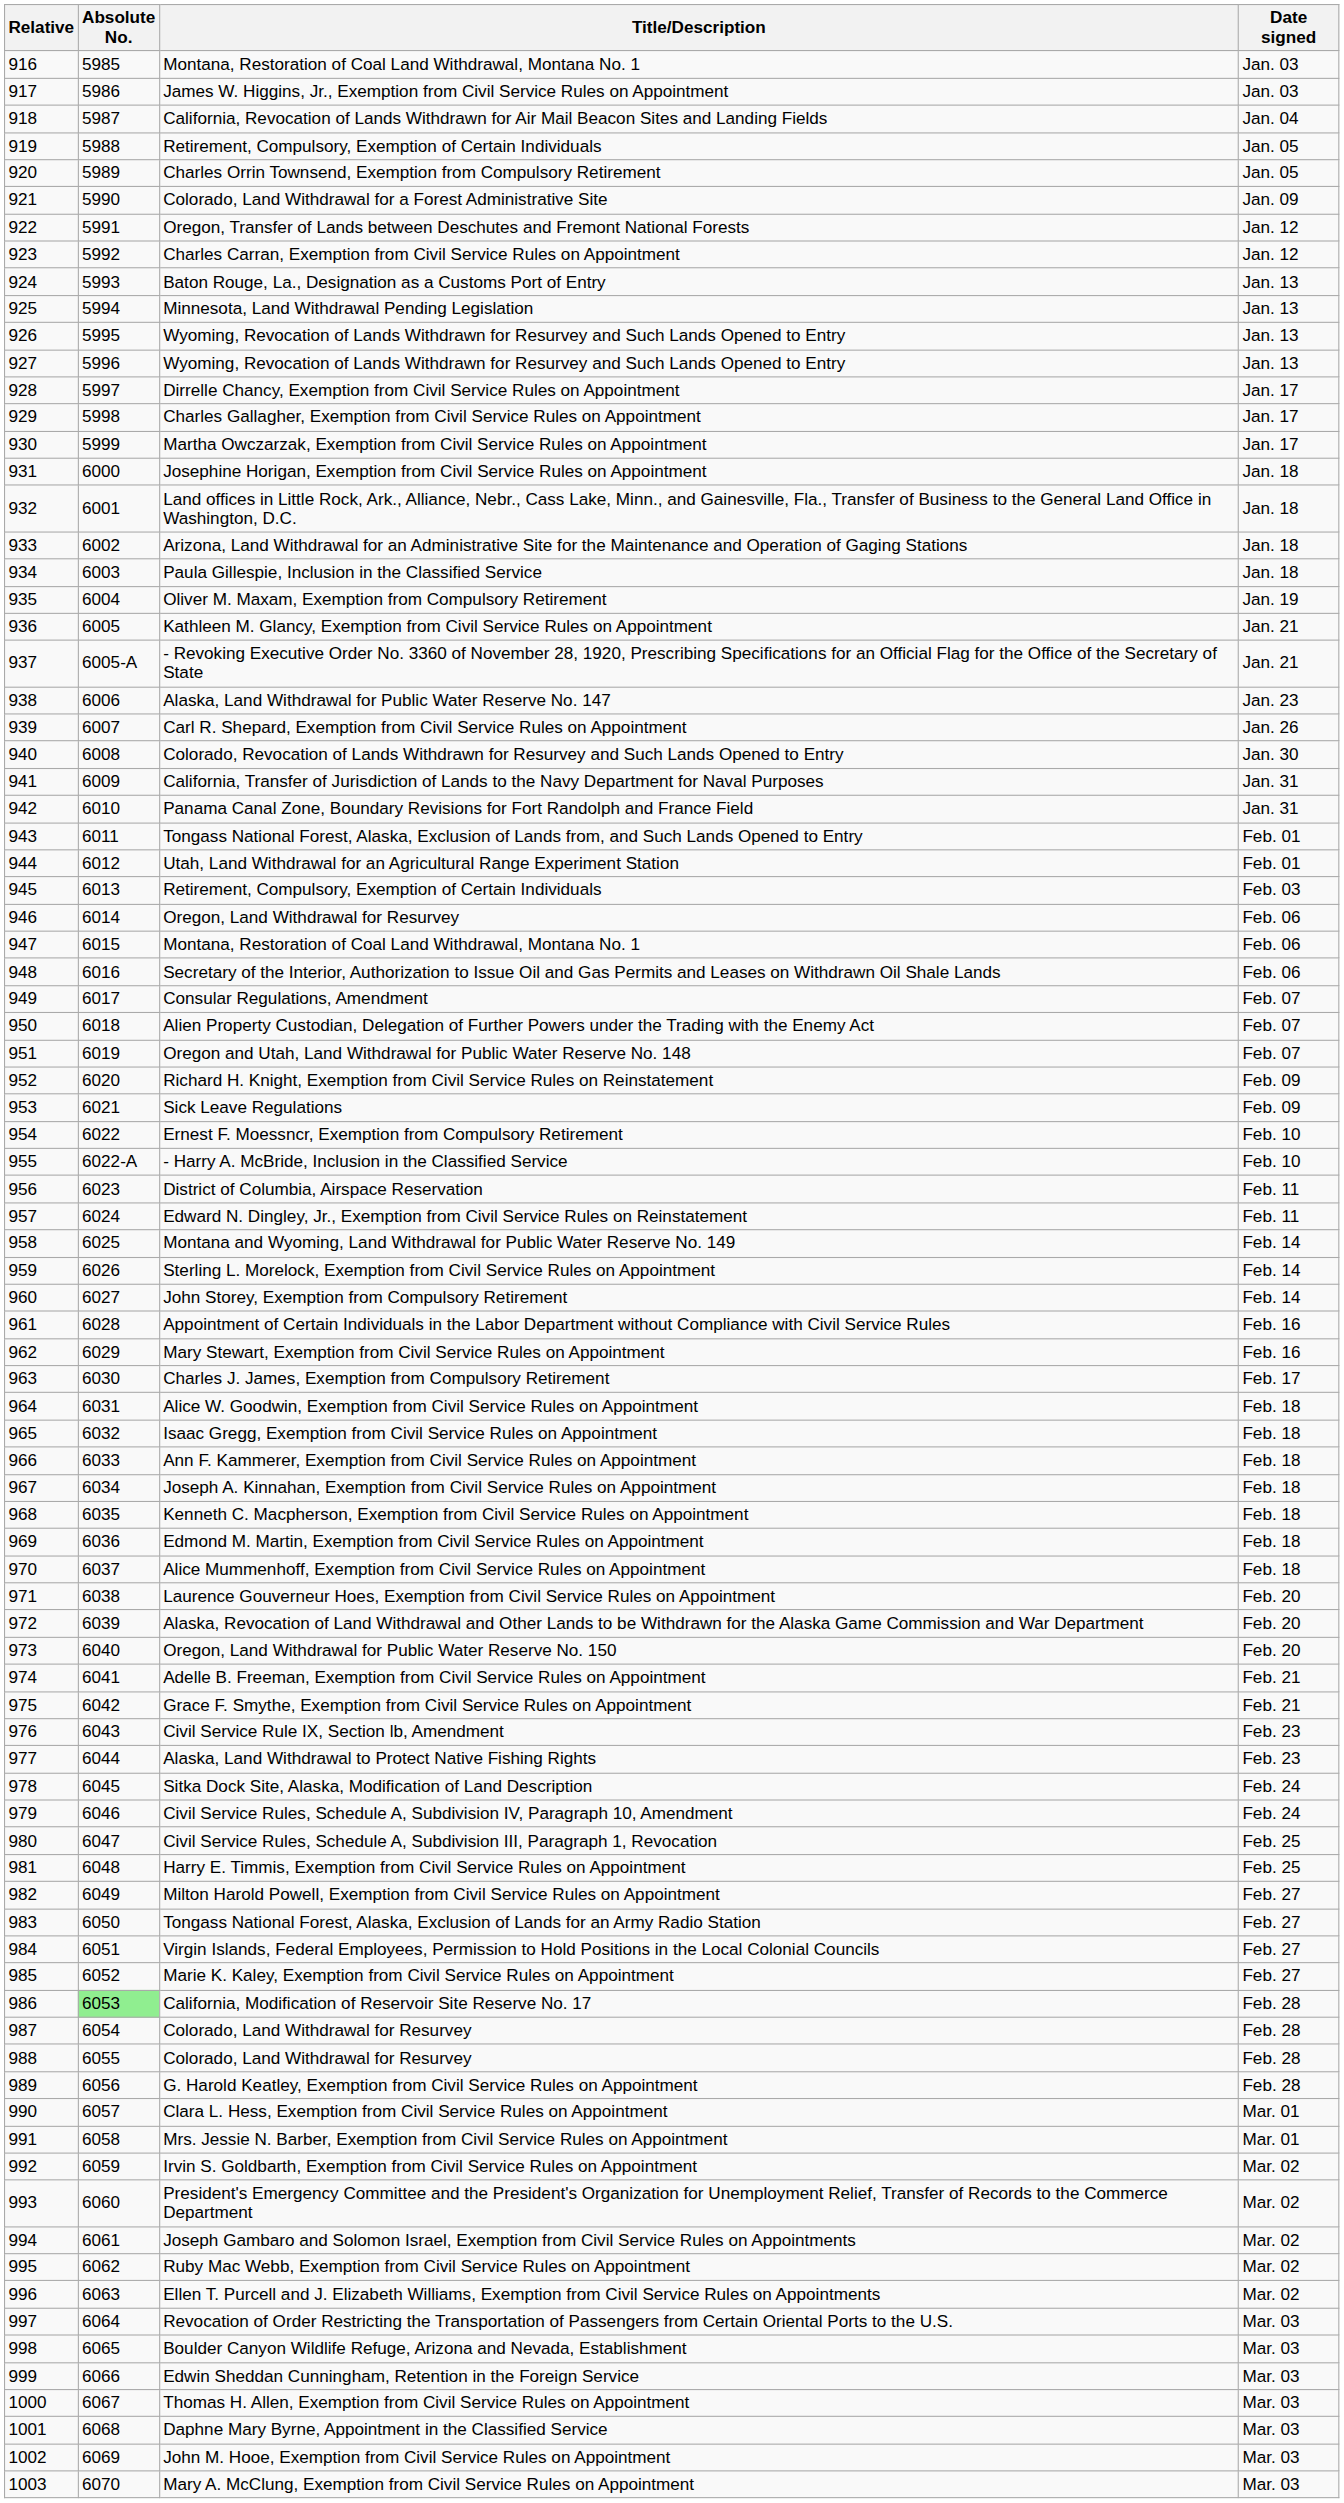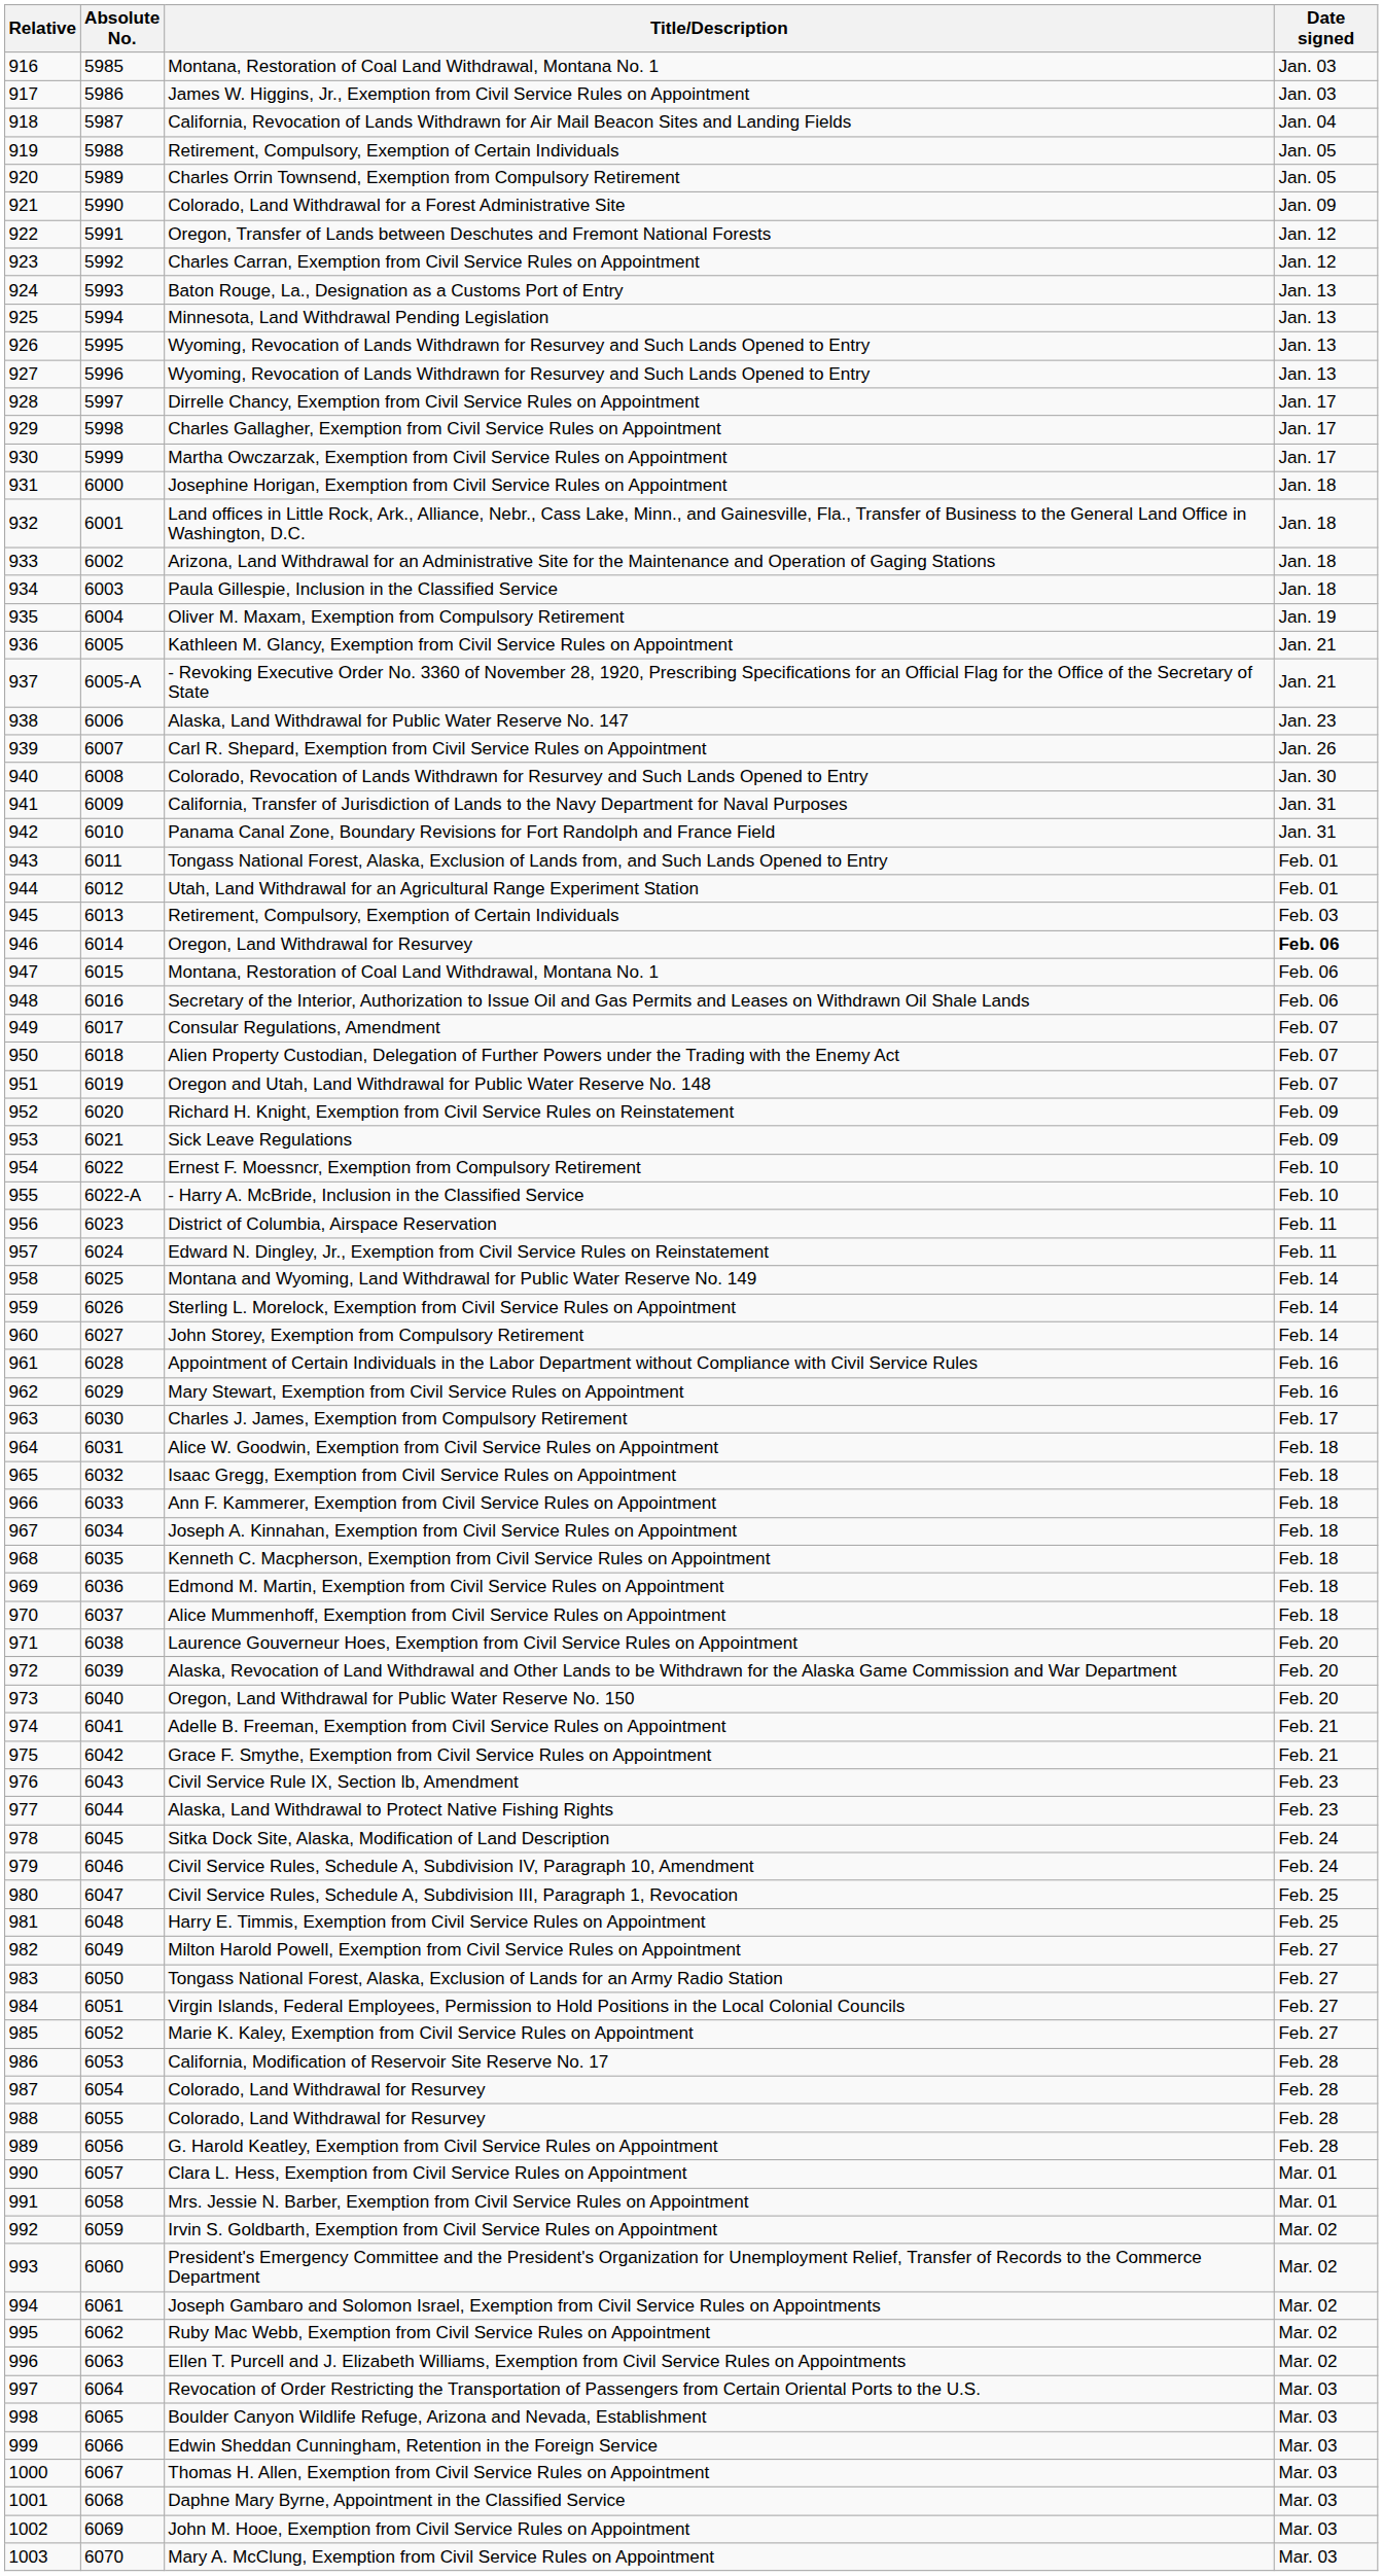Oregon, Land Withdrawal for Resurvey | Date signed: normal -> bold
California, Modification of Reservoir Site Reserve No. 17 | Absolute No.: lightgreen background -> no background
